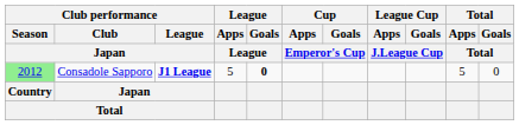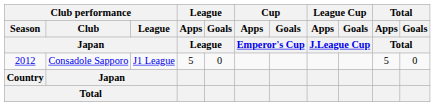Consadole Sapporo | Club performance / Season / Japan: lightgreen background -> no background
Consadole Sapporo | Club performance / League / Japan: bold -> normal
Consadole Sapporo | League / Goals / League: bold -> normal
